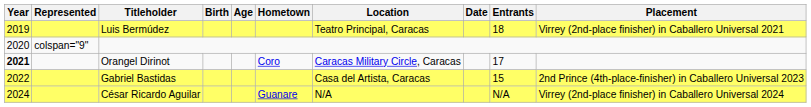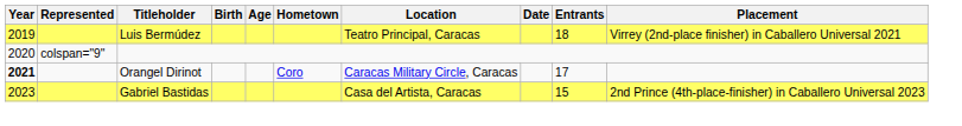Gabriel Bastidas | Year: 2022 -> 2023
- row: 2024 | César Ricardo Aguilar | Guanare | N/A | N/A | Virrey (2nd-place finisher) in Caballero Universal 2024
